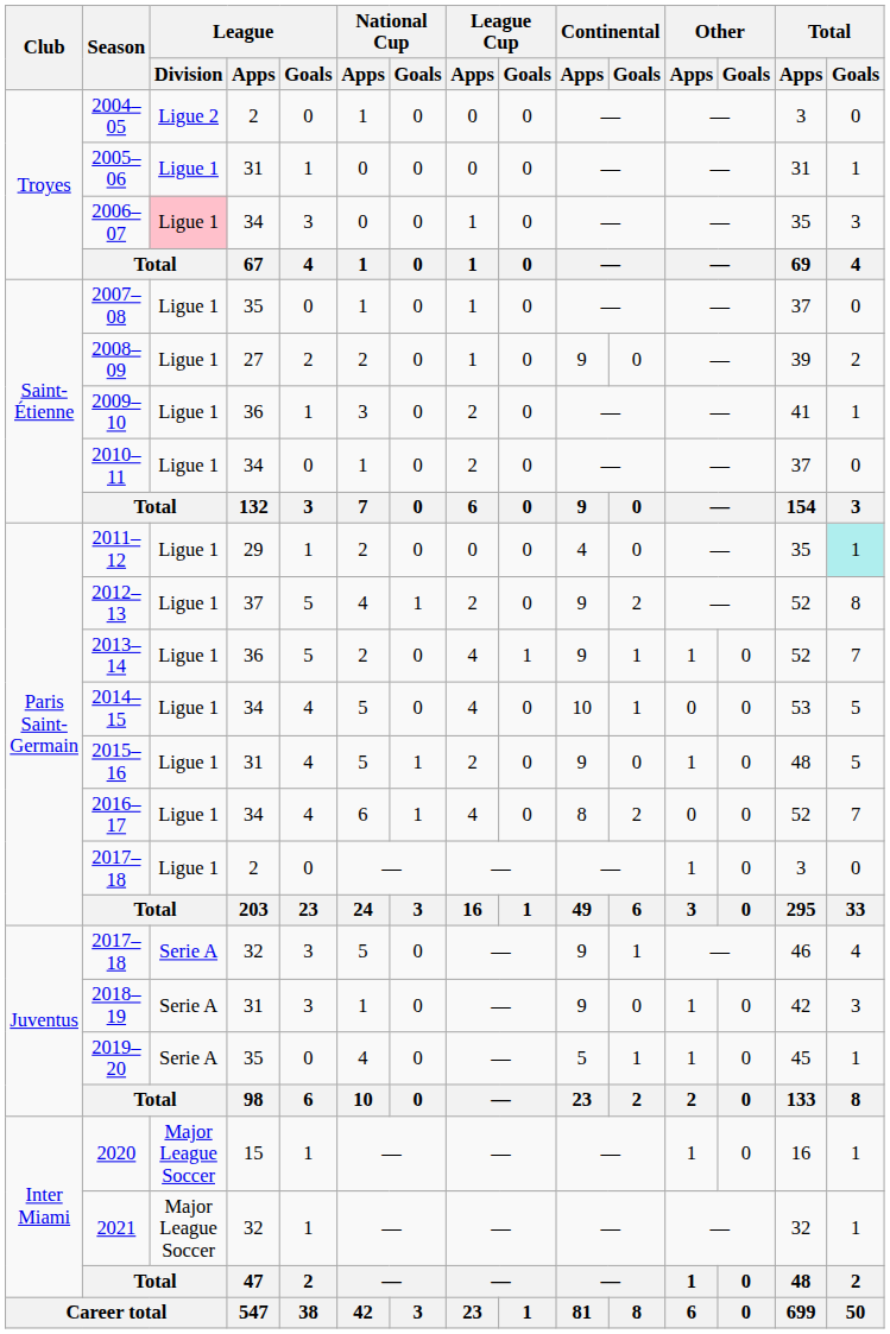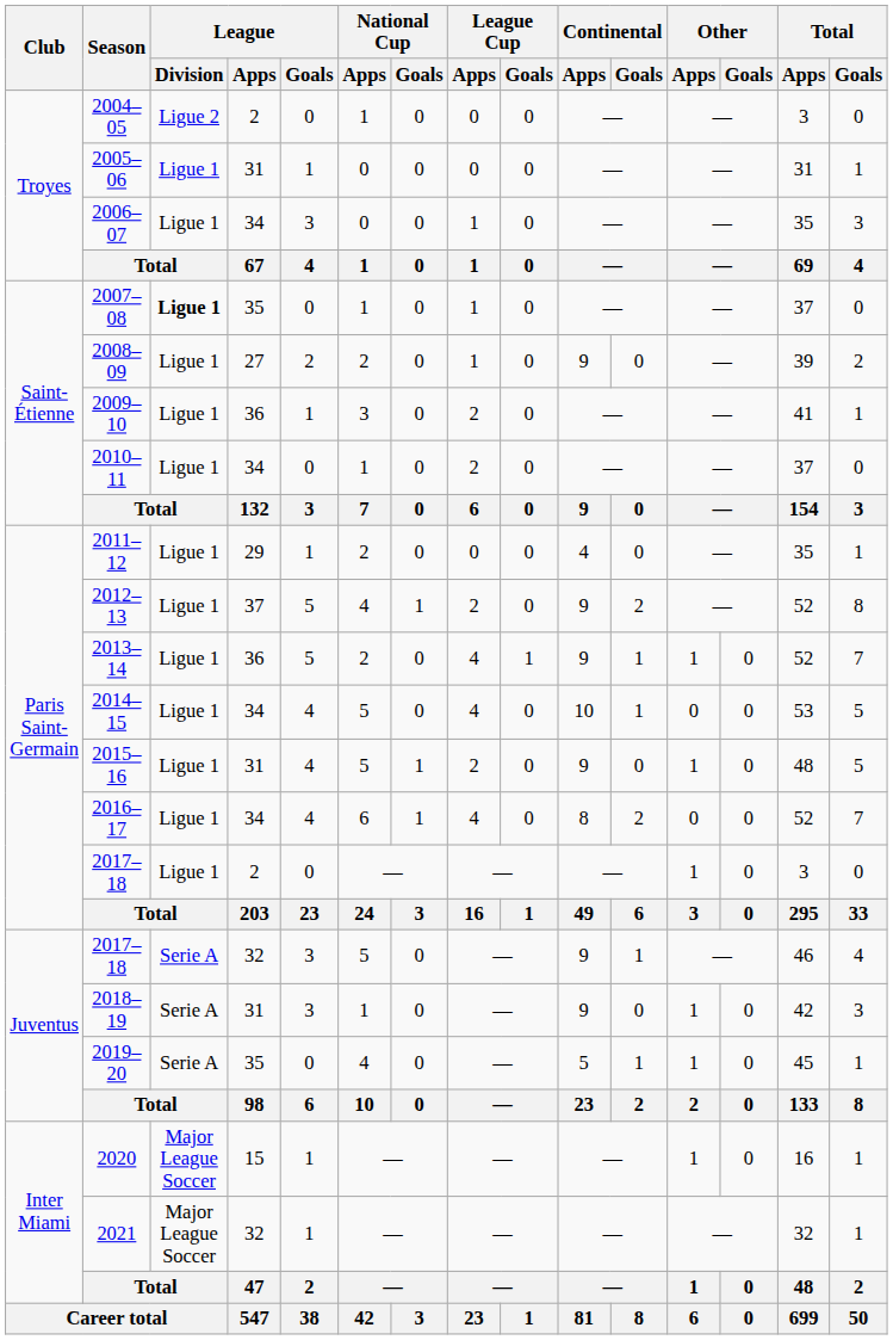2006–07 | League / Division: pink background -> no background
2007–08 | League / Division: normal -> bold
2011–12 | Total / Goals: paleturquoise background -> no background
